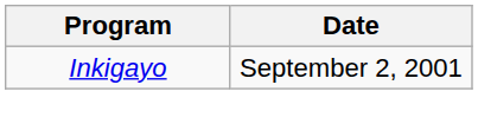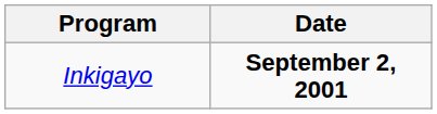Inkigayo | Date: normal -> bold
